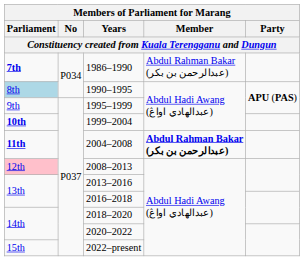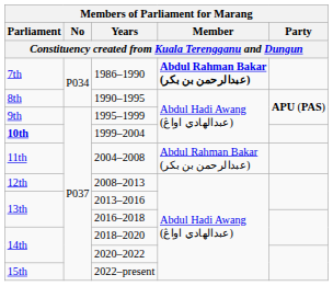1986–1990 | Parliament: bold -> normal
1986–1990 | Member: normal -> bold
1990–1995 | Parliament: lightblue background -> no background
2004–2008 | Parliament: bold -> normal
2004–2008 | Member: bold -> normal
2008–2013 | Parliament: pink background -> no background
